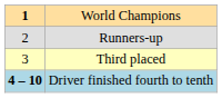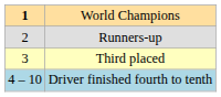Driver finished fourth to tenth | column 1: bold -> normal
